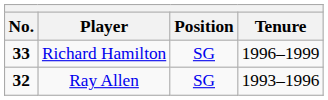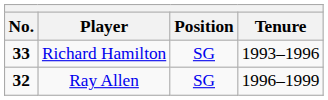Richard Hamilton | Tenure: 1996–1999 -> 1993–1996
Ray Allen | Tenure: 1993–1996 -> 1996–1999
